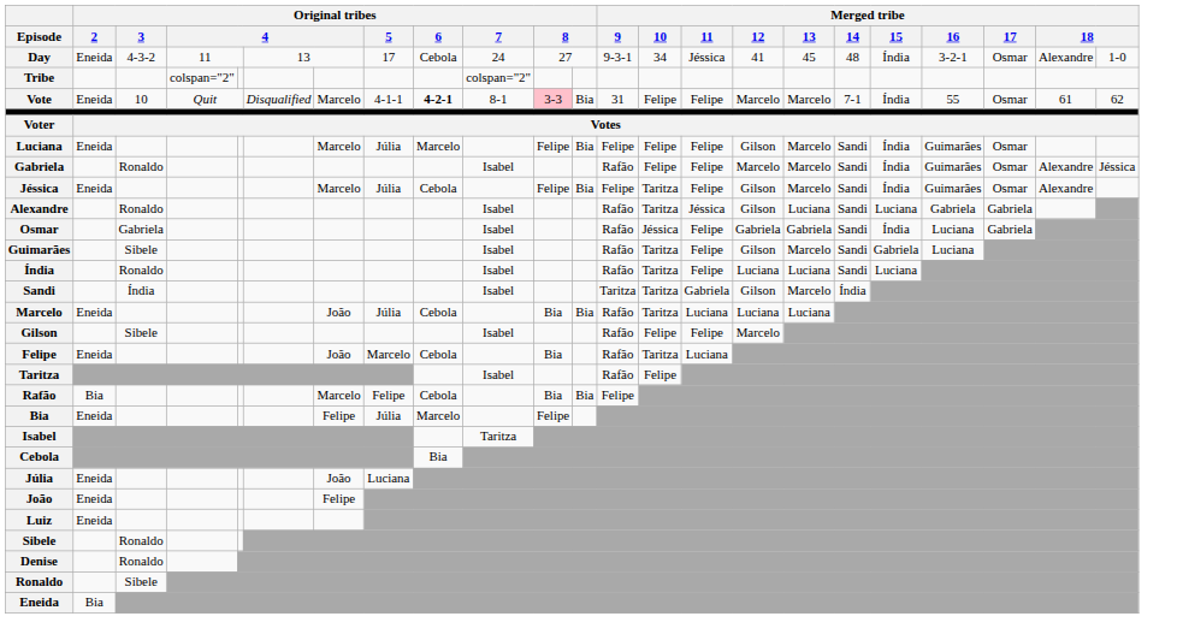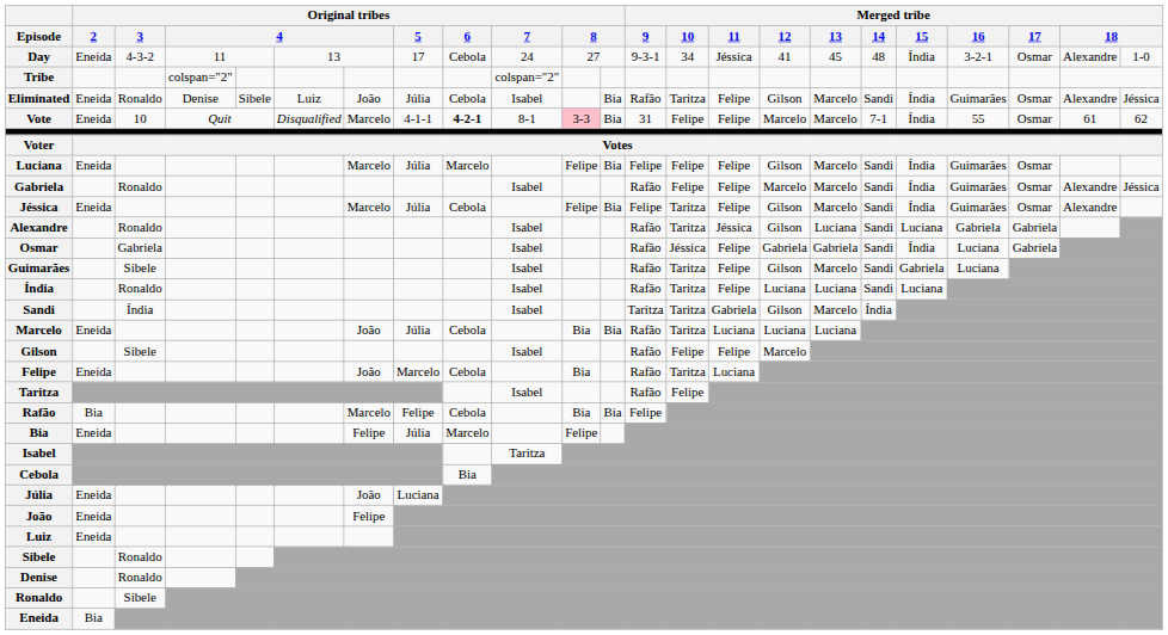+ row: Eliminated | Eneida | Ronaldo | Denise | Sibele | Luiz | João | Júlia | Cebola | Isabel | Bia | Rafão | Taritza | Felipe | Gilson | Marcelo | Sandi | Índia | Guimarães | Osmar | Alexandre | Jéssica
